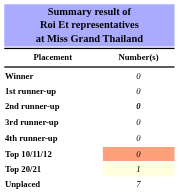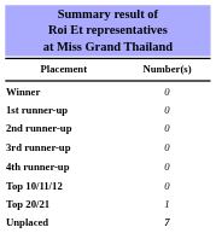row 5 | column 2: bold -> normal
row 8 | column 2: lightsalmon background -> no background
row 9 | column 2: lightyellow background -> no background
row 10 | column 2: normal -> bold
